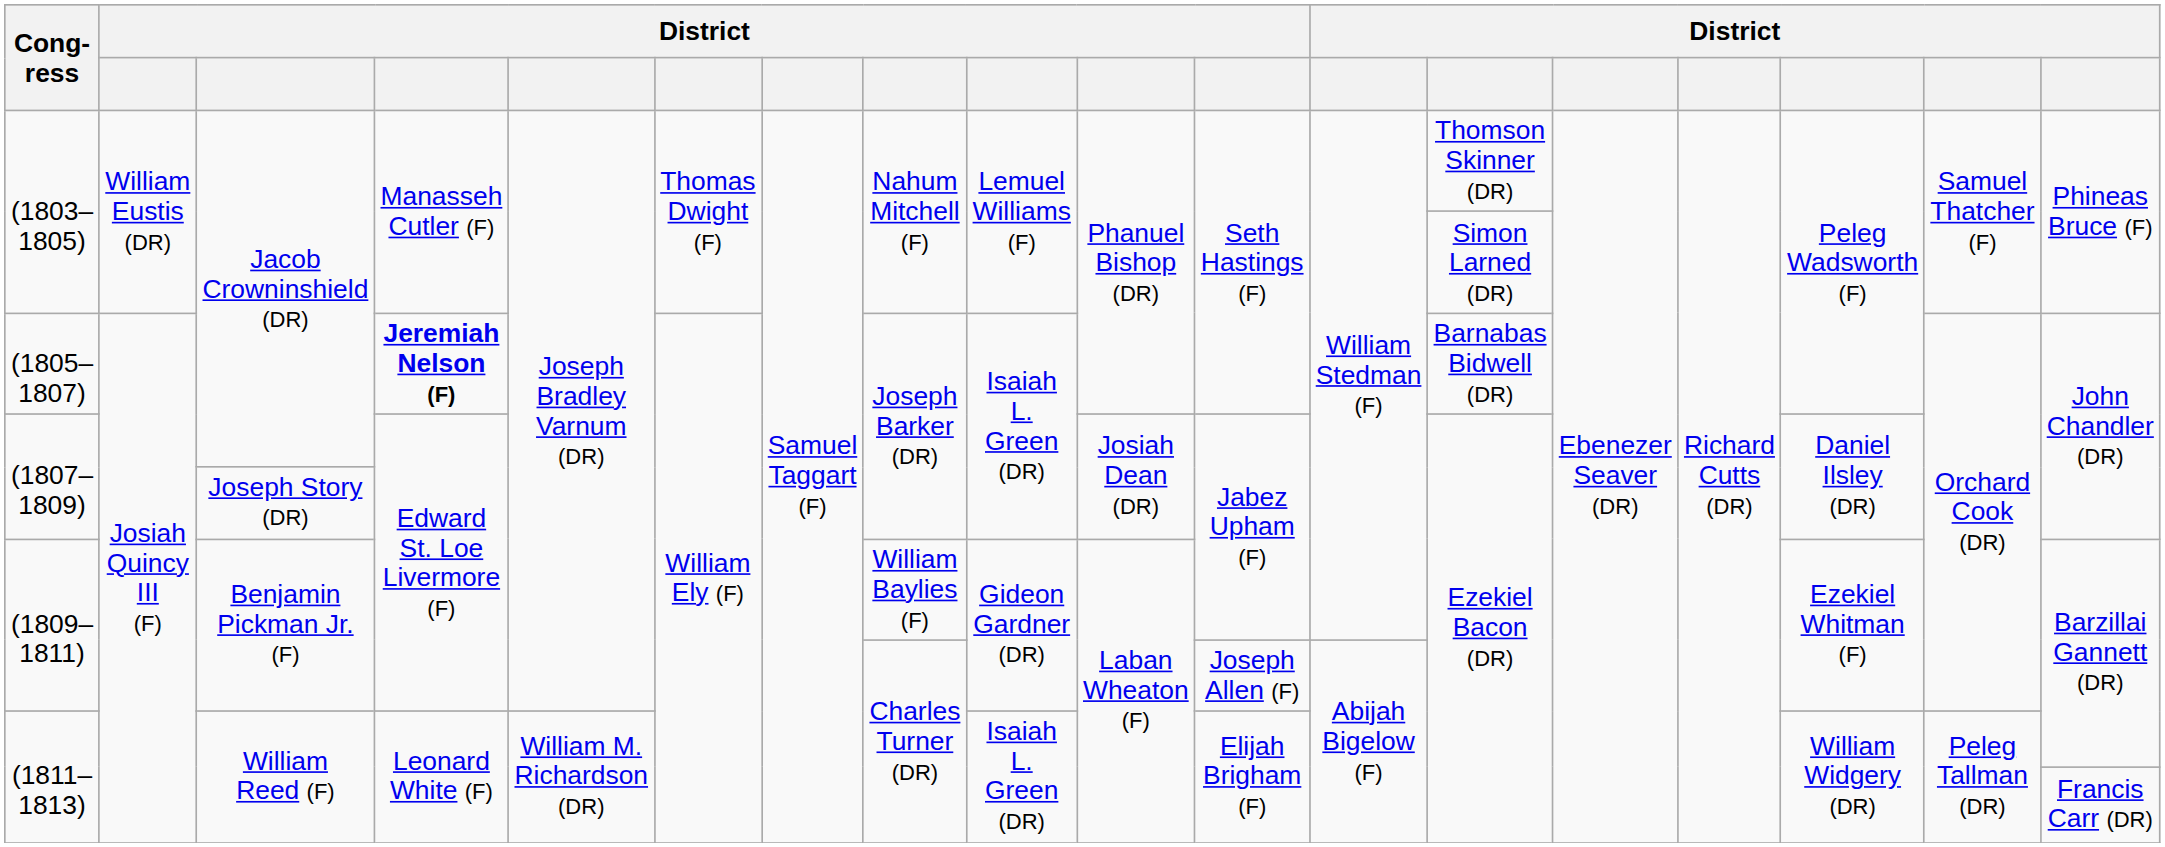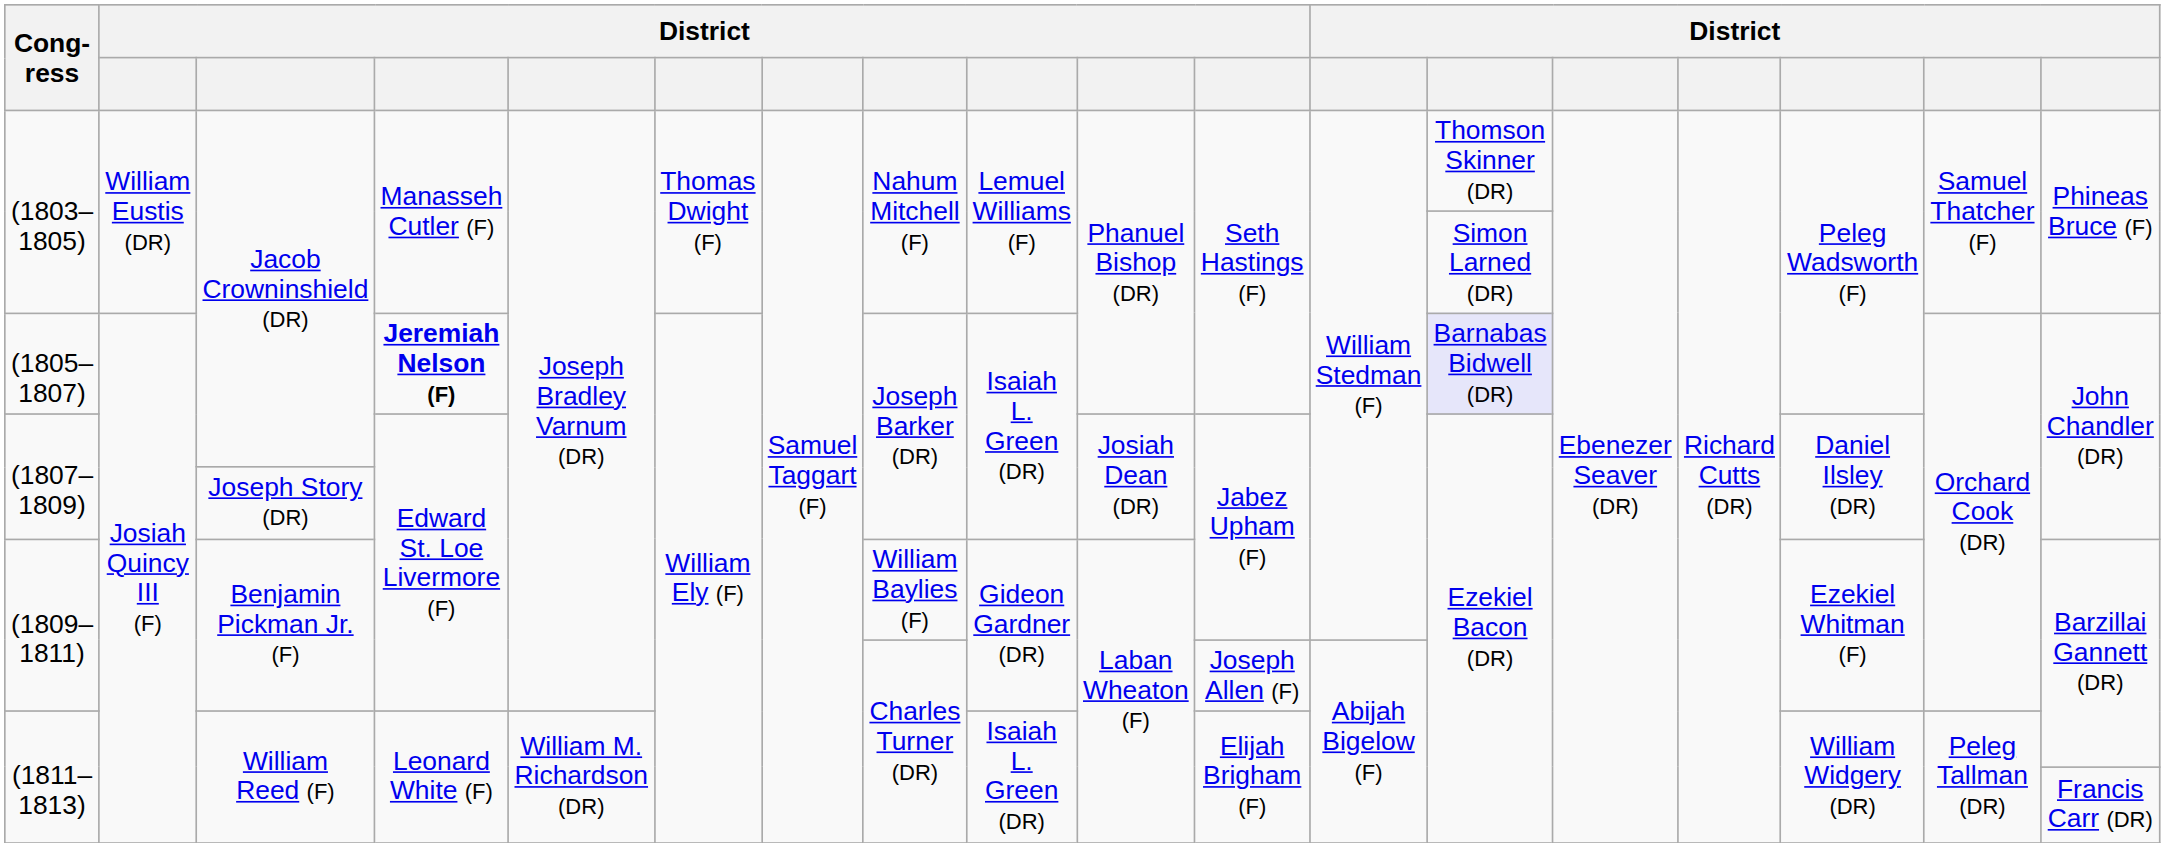(1805–1807) | column 13: no background -> lavender background
